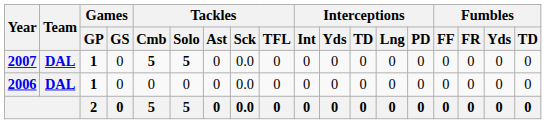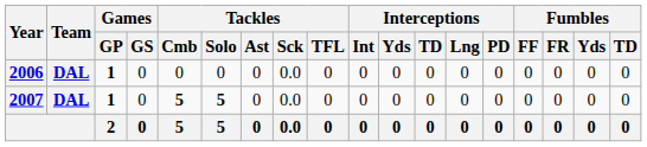rows swapped: 2006 <-> 2007
